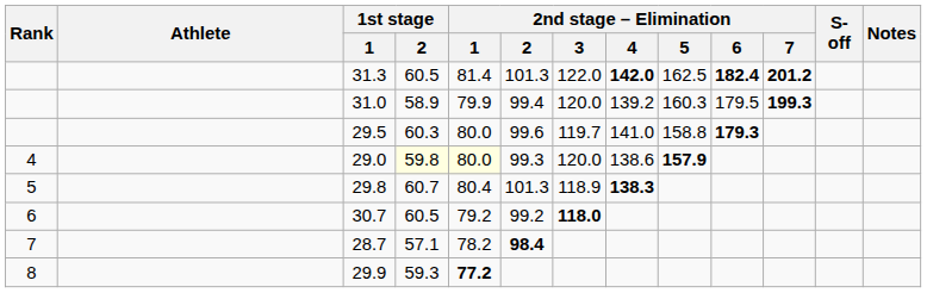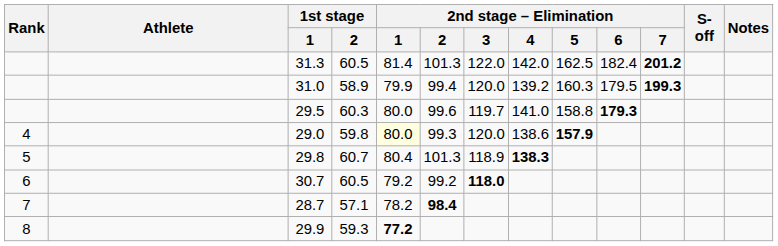31.3 | 2nd stage – Elimination / 4: bold -> normal
31.3 | 2nd stage – Elimination / 6: bold -> normal
29.0 | 1st stage / 2: lightyellow background -> no background
